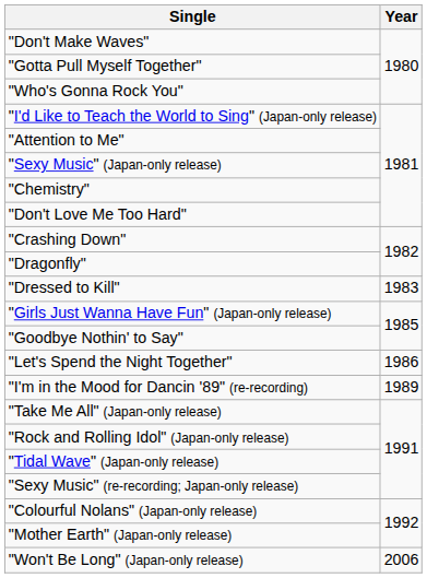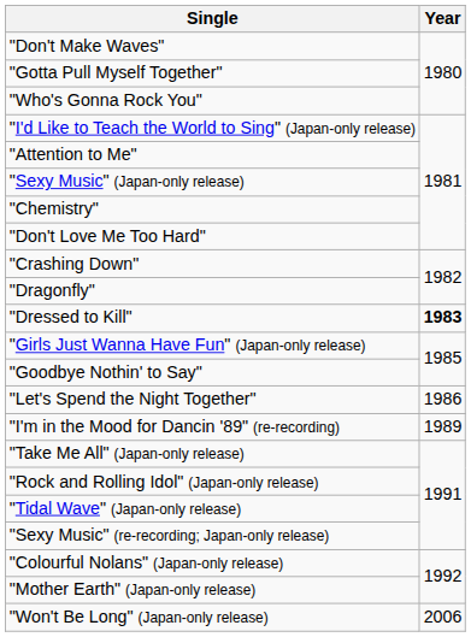"Dressed to Kill" | Year: normal -> bold
